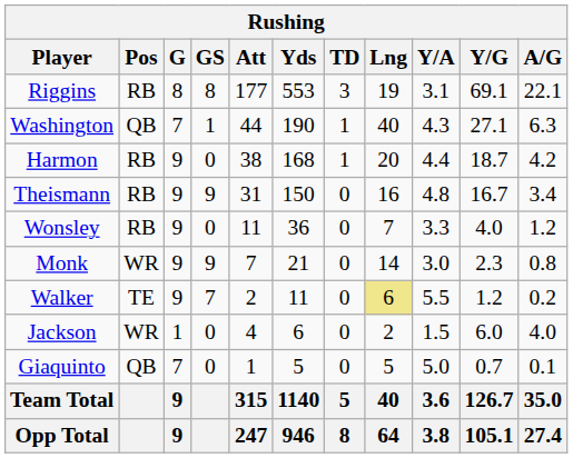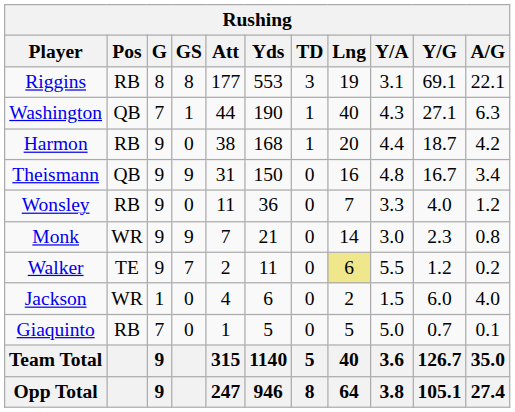Theismann | Pos: RB -> QB
Giaquinto | Pos: QB -> RB
